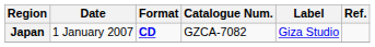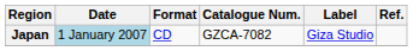Japan | Date: no background -> lightblue background
Japan | Format: bold -> normal
